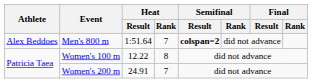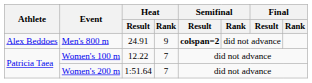Men's 800 m | Heat / Result: 1:51.64 -> 24.91
Men's 800 m | Heat / Rank: 7 -> 9
Women's 100 m | Heat / Rank: 8 -> 7
Women's 200 m | Heat / Result: 24.91 -> 1:51.64
